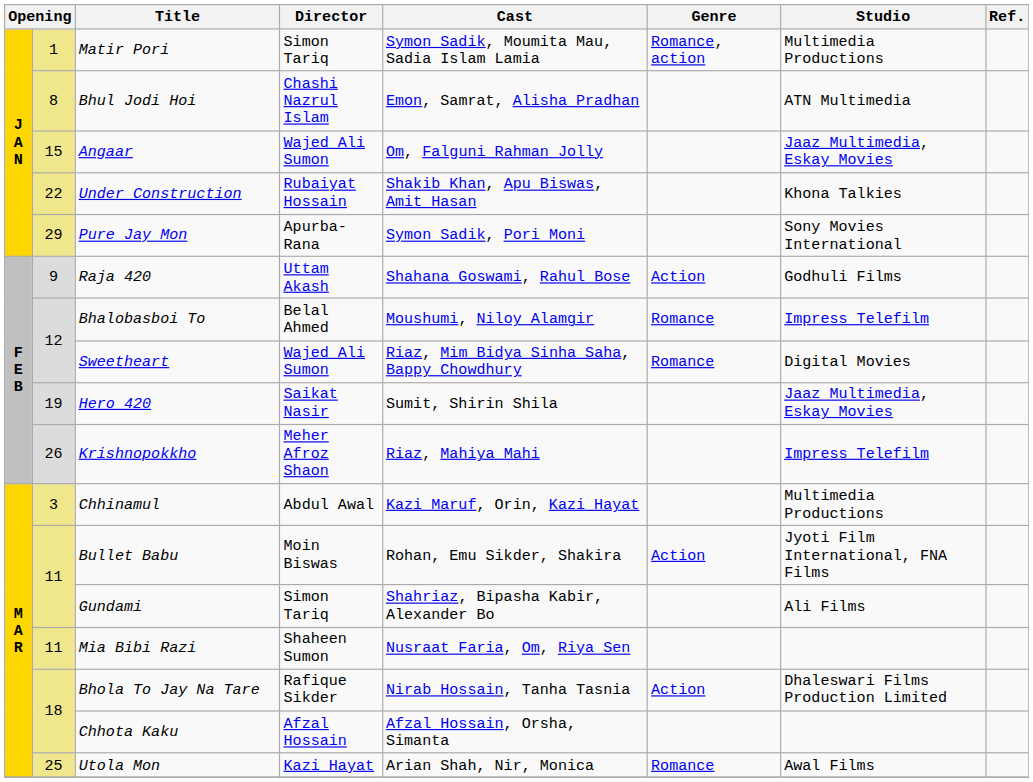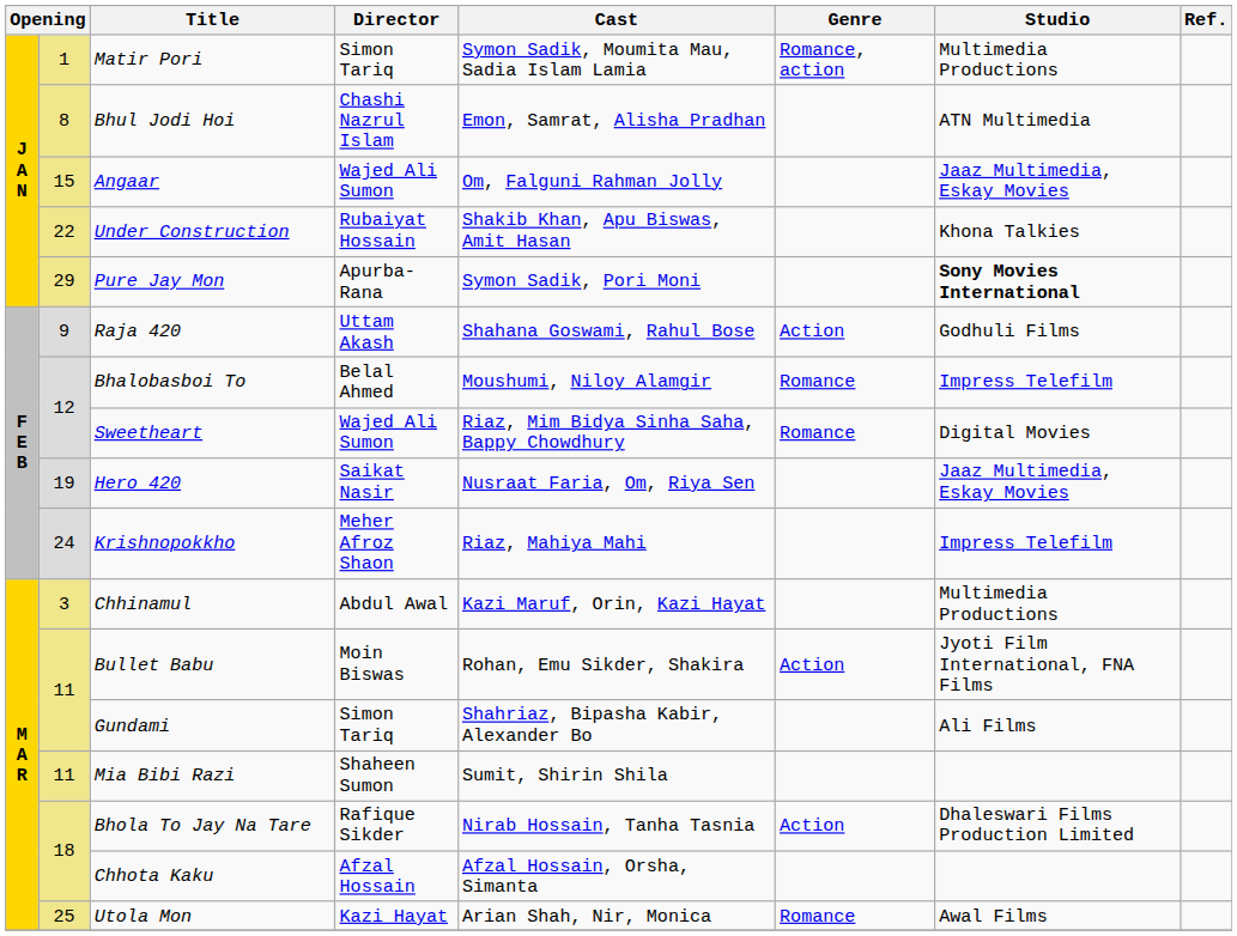Pure Jay Mon | Studio: normal -> bold
Hero 420 | Cast: Sumit, Shirin Shila -> Nusraat Faria, Om, Riya Sen
Krishnopokkho | column 2: 26 -> 24
Mia Bibi Razi | Cast: Nusraat Faria, Om, Riya Sen -> Sumit, Shirin Shila
